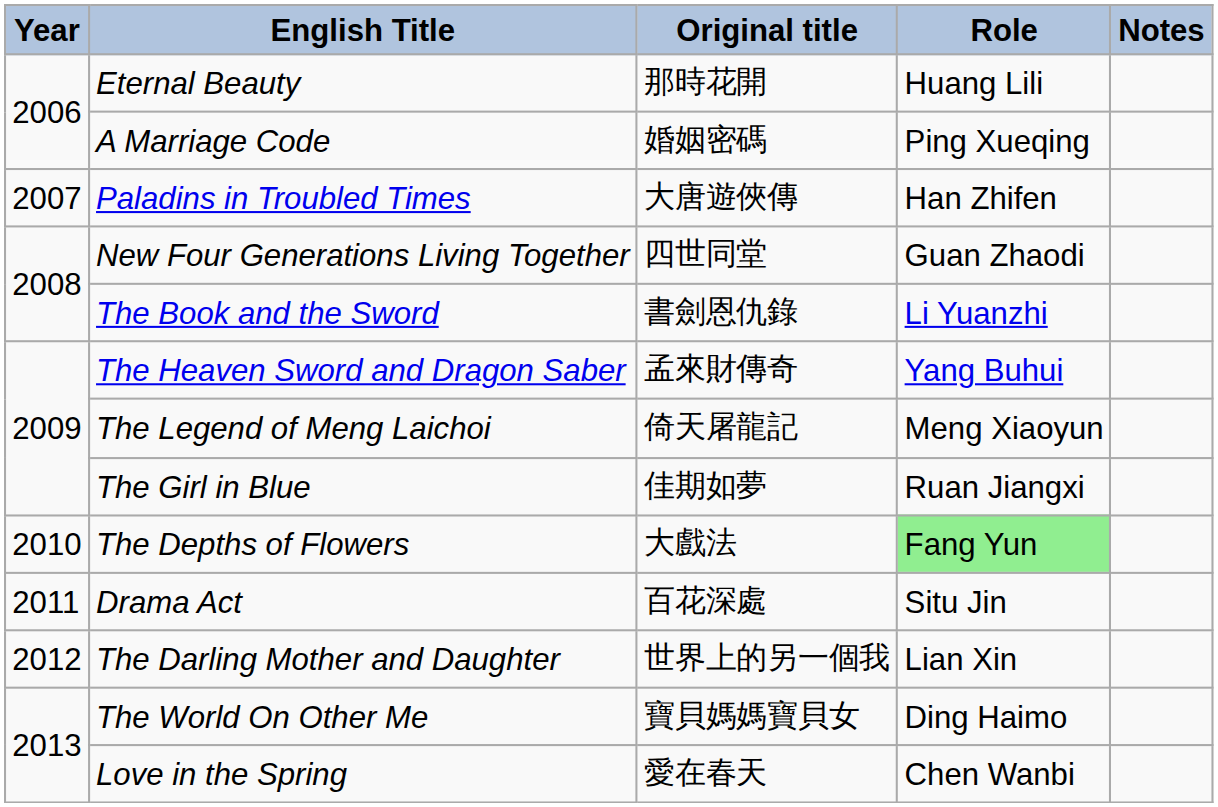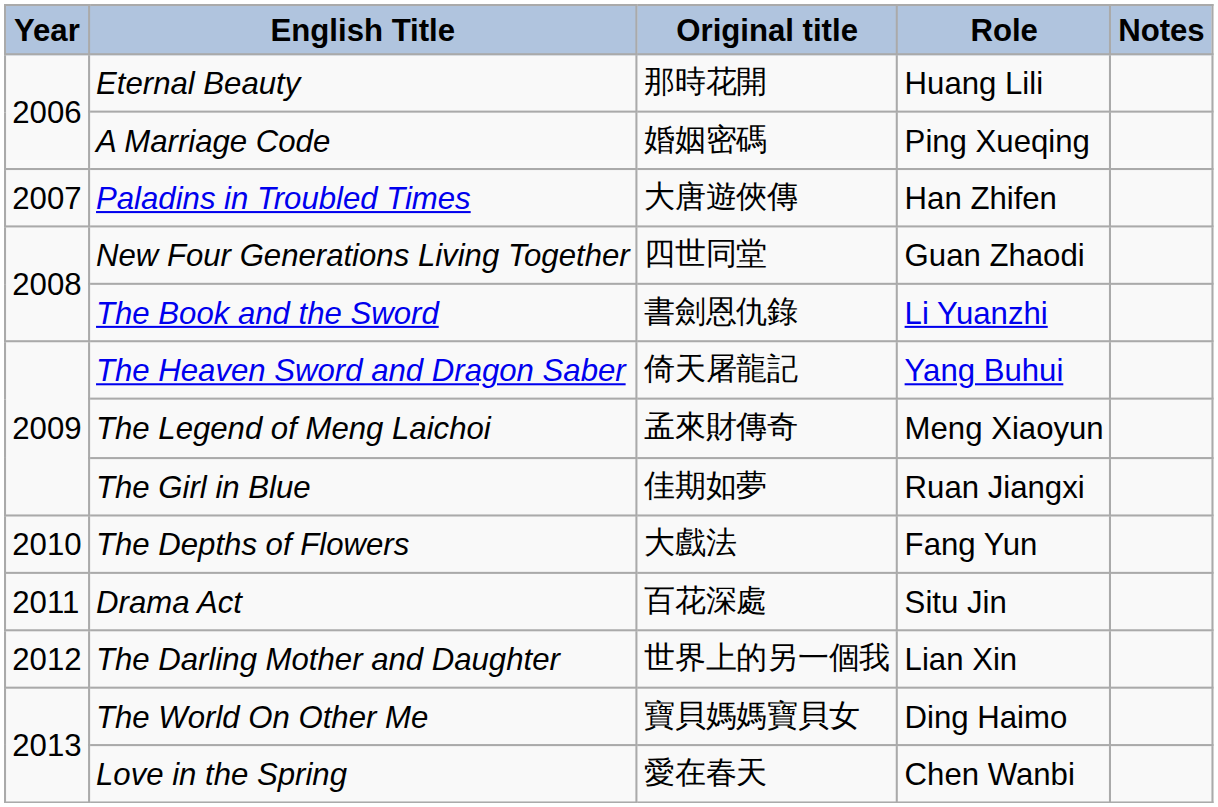The Heaven Sword and Dragon Saber | Original title: 孟來財傳奇 -> 倚天屠龍記
The Legend of Meng Laichoi | Original title: 倚天屠龍記 -> 孟來財傳奇
The Depths of Flowers | Role: lightgreen background -> no background
